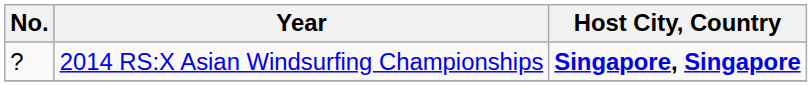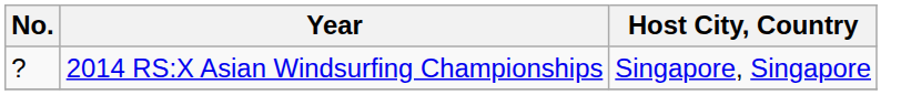2014 RS:X Asian Windsurfing Championships | Host City, Country: bold -> normal
